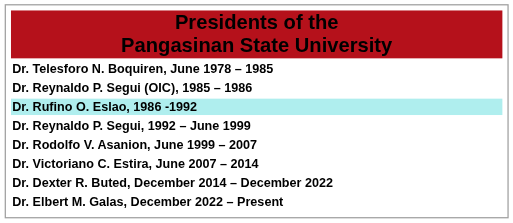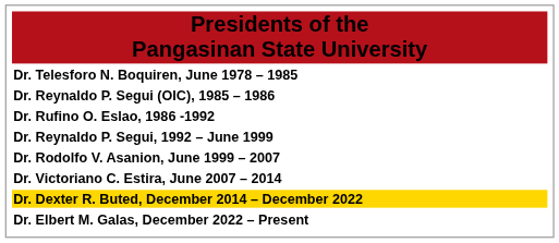row 4 | column 1: paleturquoise background -> no background
row 8 | column 1: no background -> gold background
